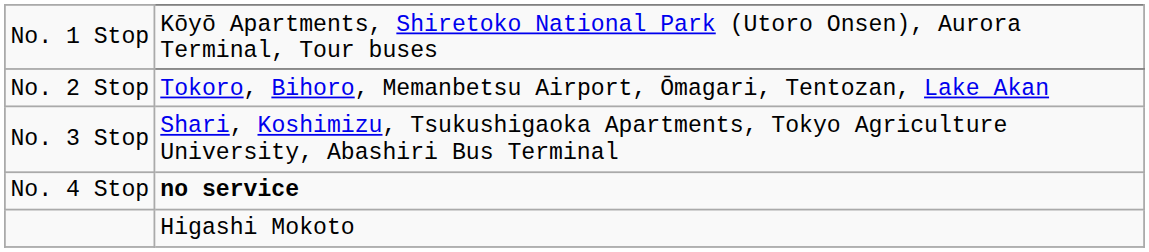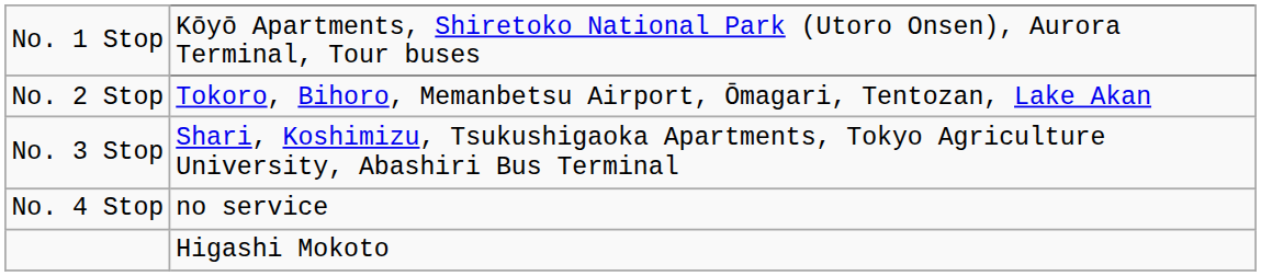No. 4 Stop | column 2: bold -> normal
